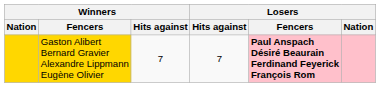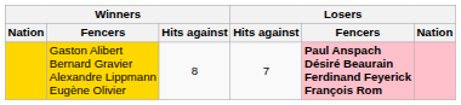row 3 | Winners / Hits against: 7 -> 8
